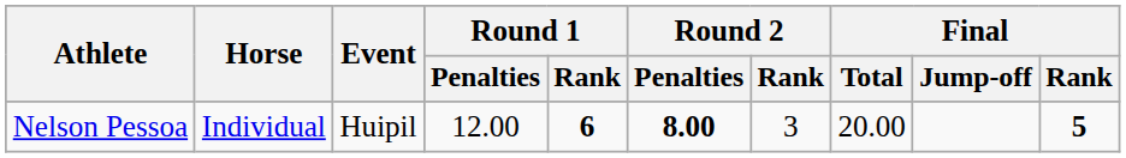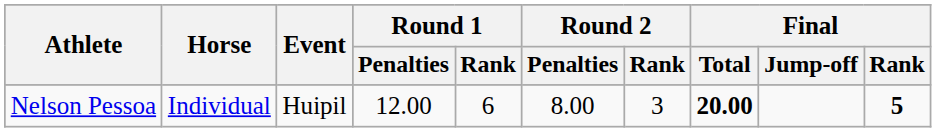Nelson Pessoa | Round 1 / Rank: bold -> normal
Nelson Pessoa | Round 2 / Penalties: bold -> normal
Nelson Pessoa | Final / Total: normal -> bold
